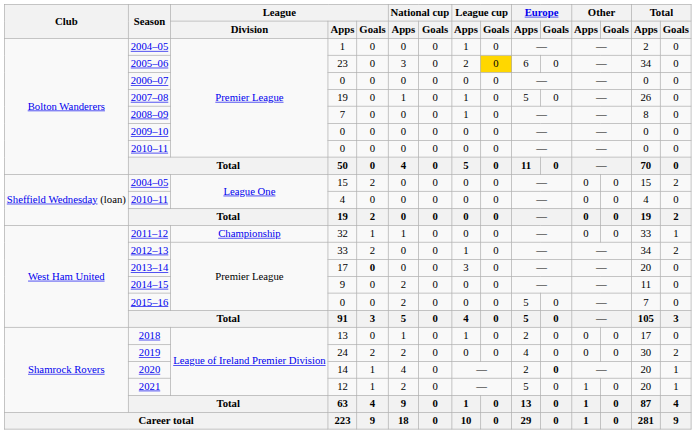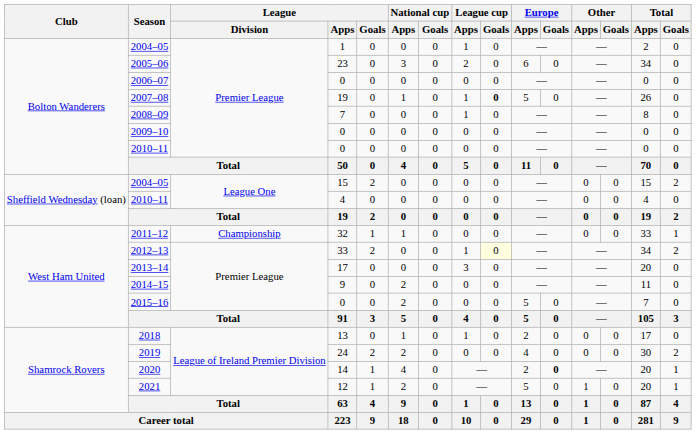2005–06 | League cup / Goals: gold background -> no background
2007–08 | League cup / Goals: normal -> bold
2012–13 | League cup / Goals: no background -> lightyellow background
2013–14 | League / Goals: bold -> normal
